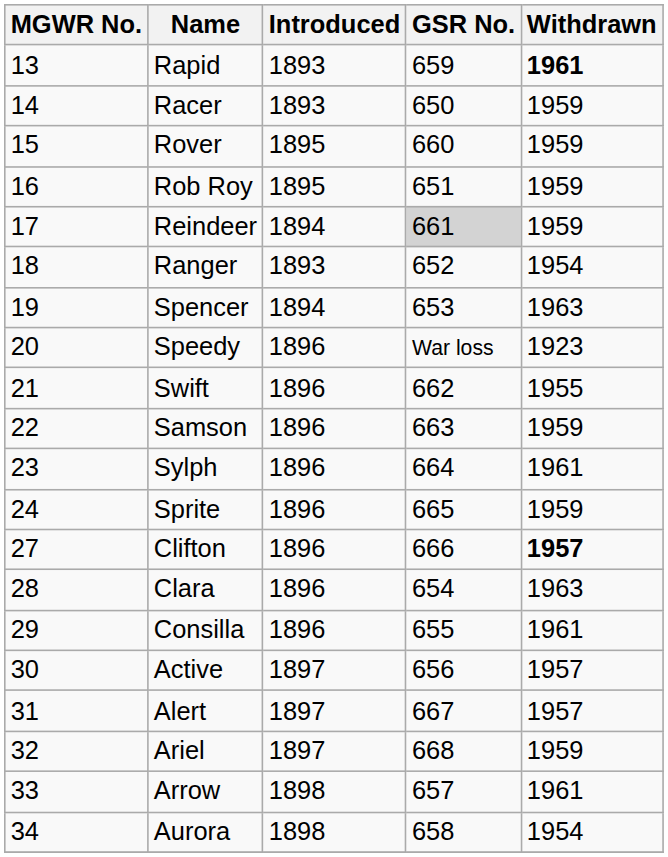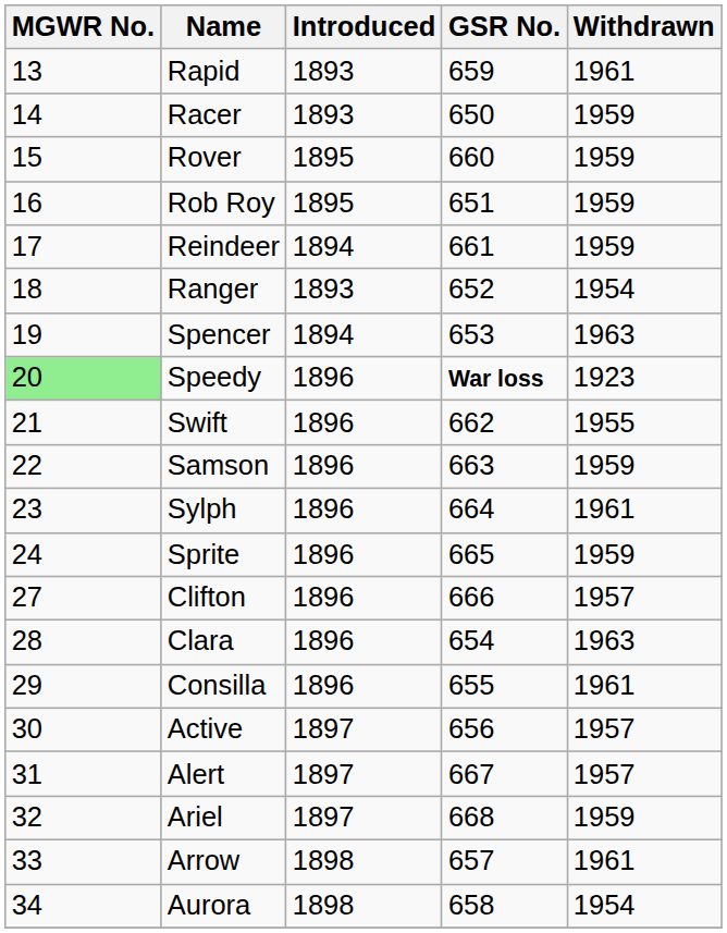Rapid | Withdrawn: bold -> normal
Reindeer | GSR No.: lightgrey background -> no background
Speedy | MGWR No.: no background -> lightgreen background
Speedy | GSR No.: normal -> bold
Clifton | Withdrawn: bold -> normal
